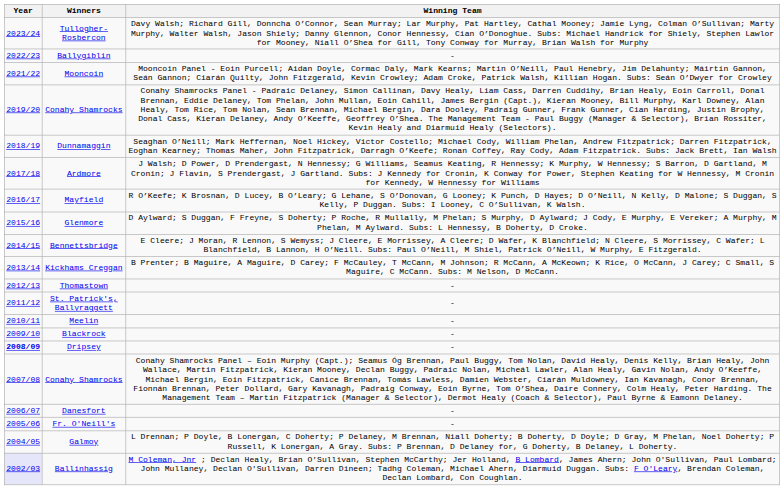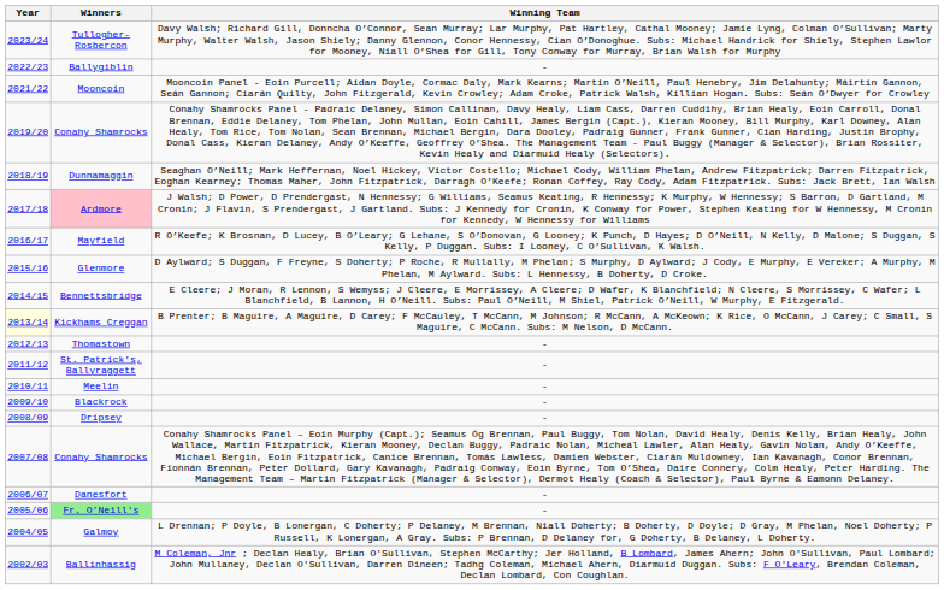Ardmore | Winners: no background -> pink background
Kickhams Creggan | Year: no background -> lightyellow background
Dripsey | Year: bold -> normal
Fr. O'Neill's | Winners: no background -> lightgreen background
Ballinhassig | Year: lavender background -> no background
